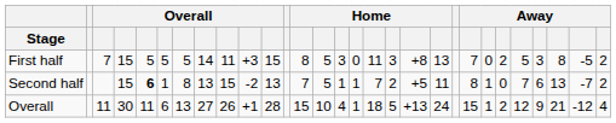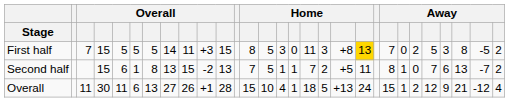First half | column 20: no background -> gold background
Second half | column 5: bold -> normal
